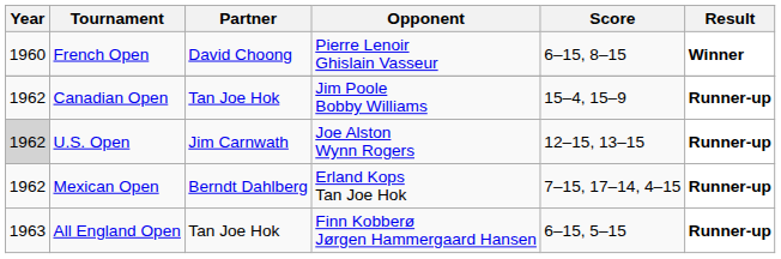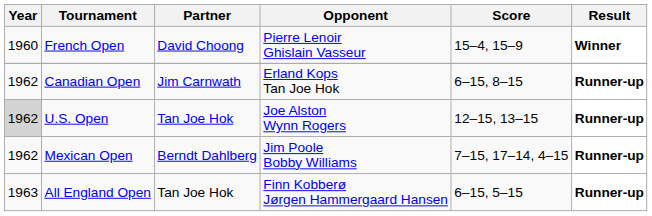French Open | Score: 6–15, 8–15 -> 15–4, 15–9
Canadian Open | Partner: Tan Joe Hok -> Jim Carnwath
Canadian Open | Opponent: Jim Poole Bobby Williams -> Erland Kops Tan Joe Hok
Canadian Open | Score: 15–4, 15–9 -> 6–15, 8–15
U.S. Open | Partner: Jim Carnwath -> Tan Joe Hok
Mexican Open | Opponent: Erland Kops Tan Joe Hok -> Jim Poole Bobby Williams
